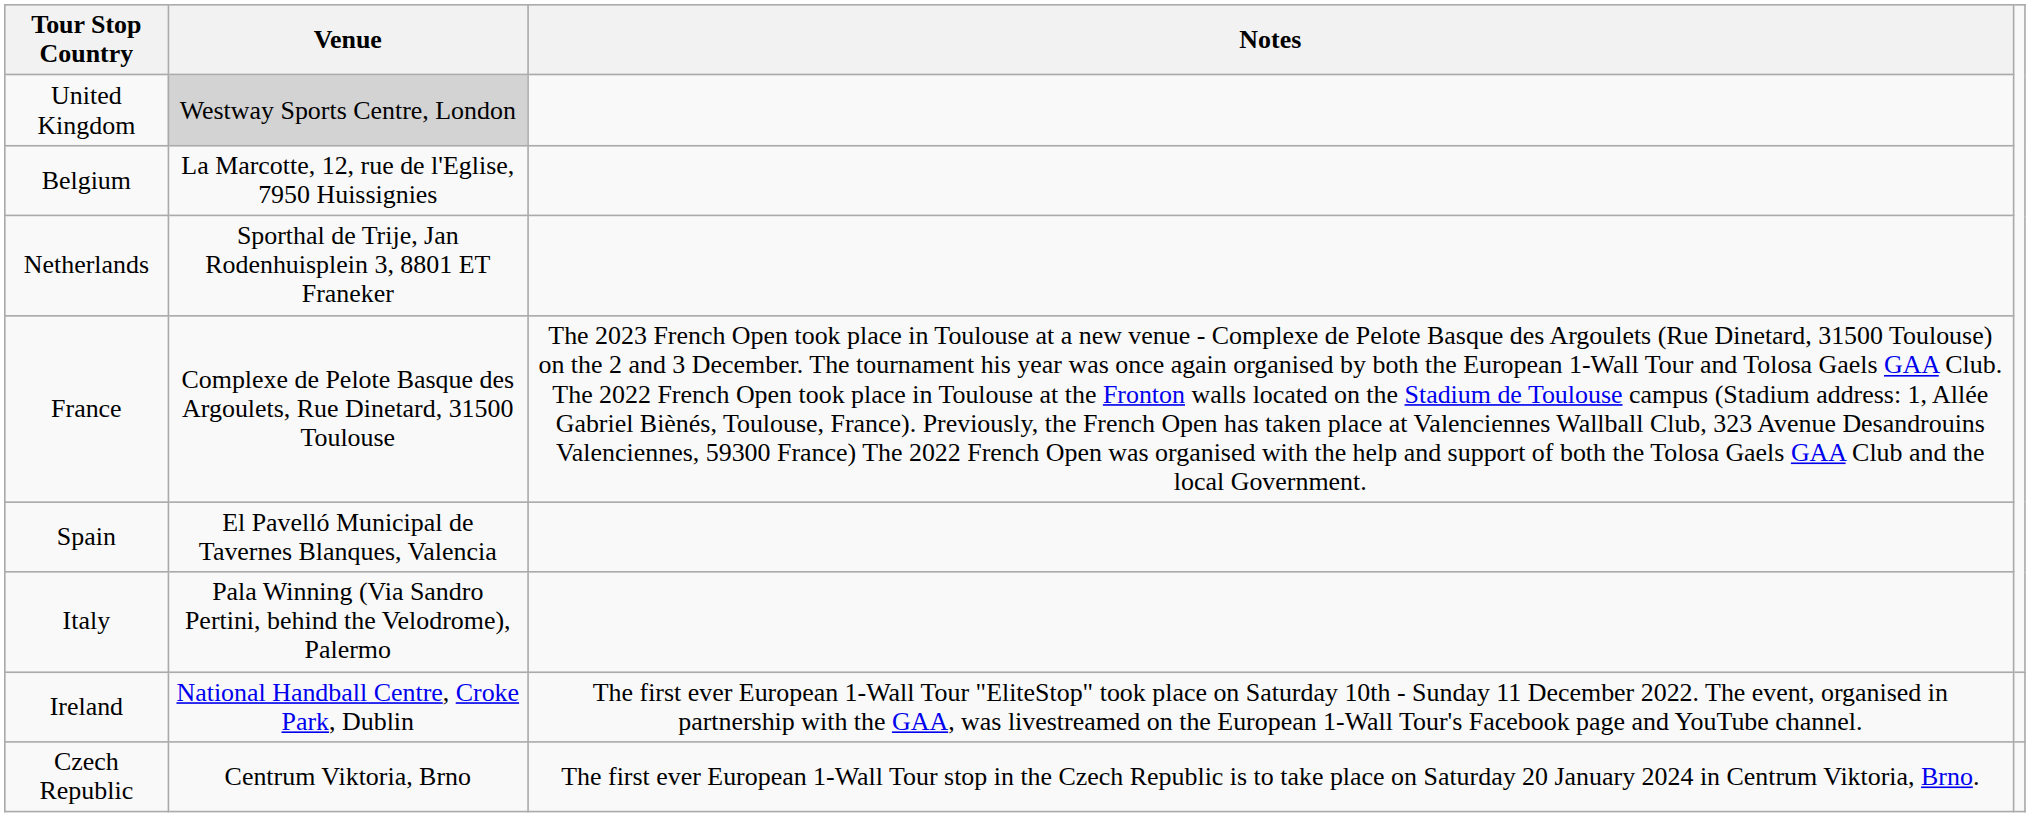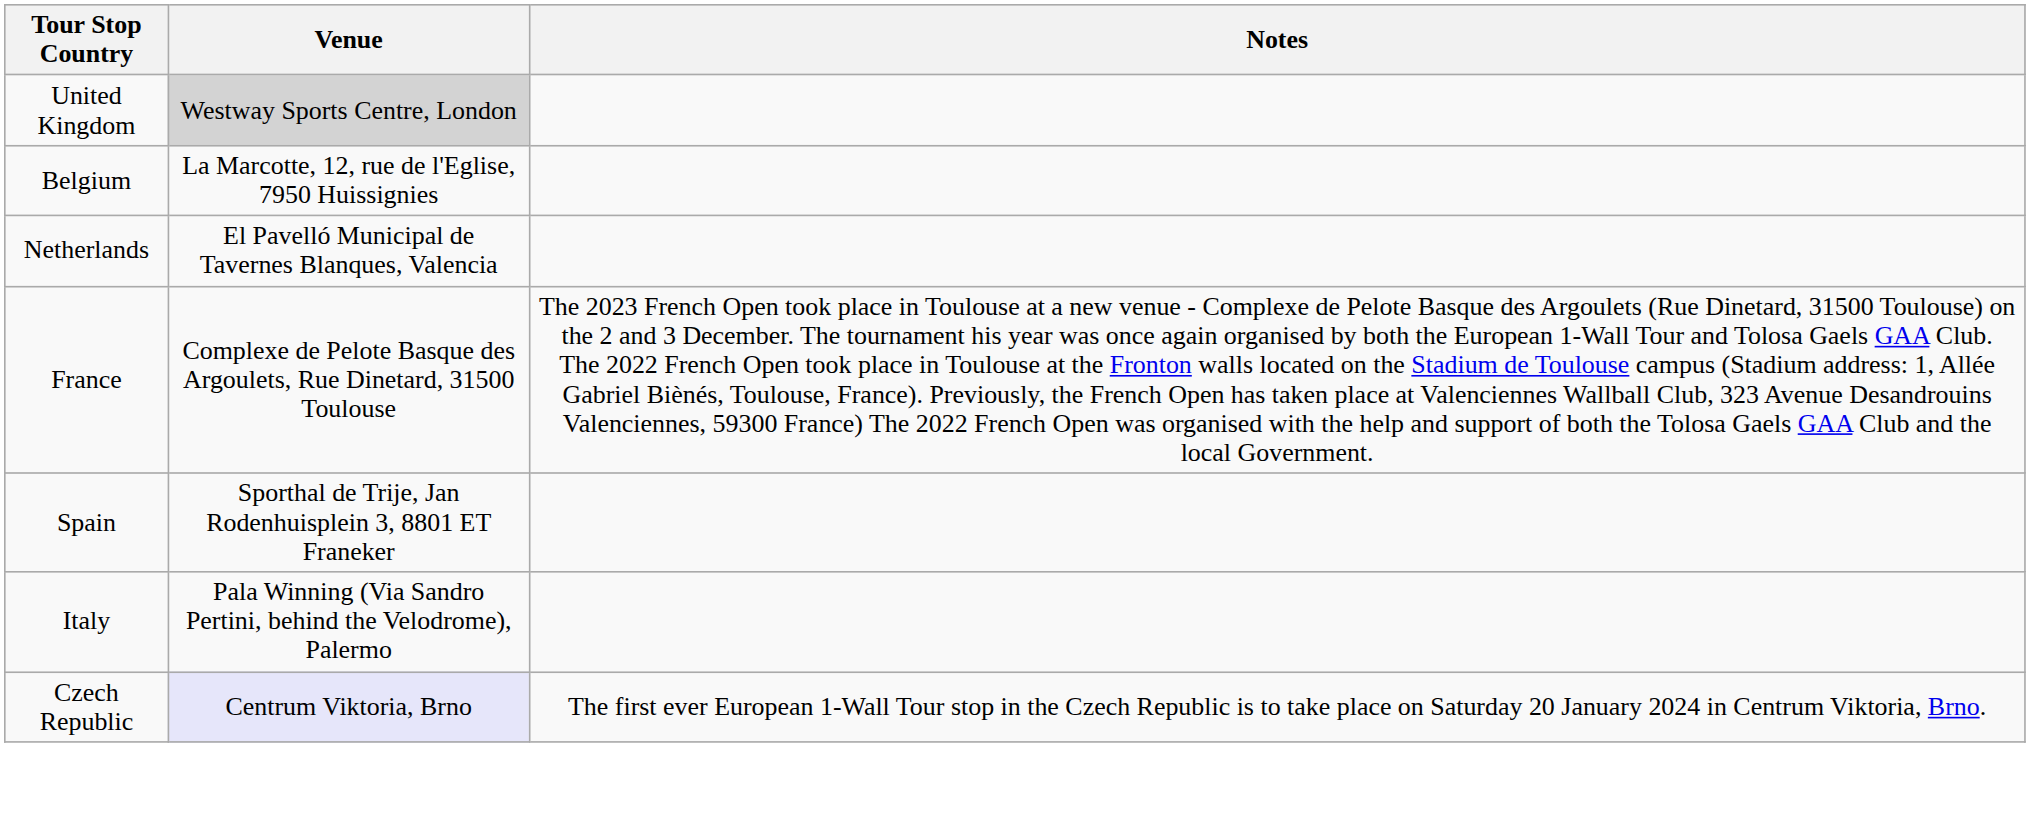Netherlands | Venue: Sporthal de Trije, Jan Rodenhuisplein 3, 8801 ET Franeker -> El Pavelló Municipal de Tavernes Blanques, Valencia
Spain | Venue: El Pavelló Municipal de Tavernes Blanques, Valencia -> Sporthal de Trije, Jan Rodenhuisplein 3, 8801 ET Franeker
- row: Ireland | National Handball Centre, Croke Park, Dublin | The first ever European 1-Wall Tour "EliteStop" took place on Saturday 10th - Sunday 11 December 2022. The event, organised in partnership with the GAA, was livestreamed on the European 1-Wall Tour's Facebook page and YouTube channel.
Czech Republic | Venue: no background -> lavender background
